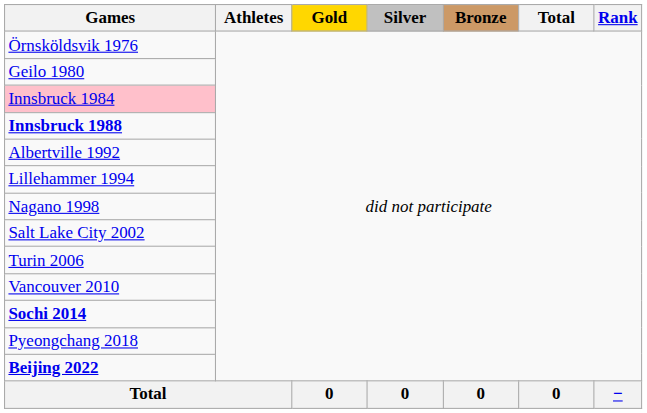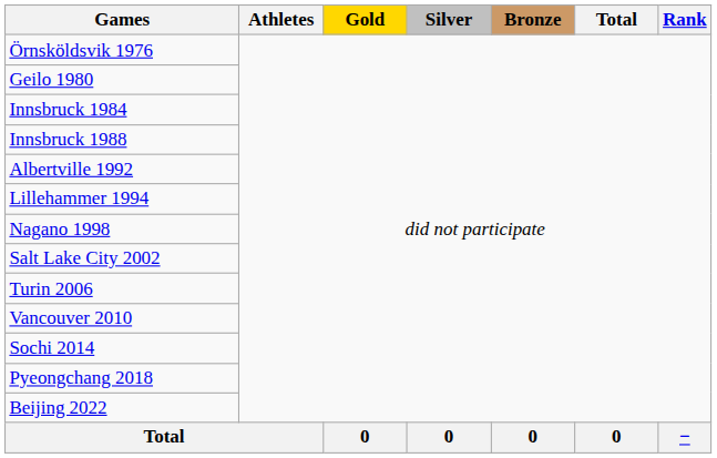Innsbruck 1984 | Games: pink background -> no background
Innsbruck 1988 | Games: bold -> normal
Sochi 2014 | Games: bold -> normal
Beijing 2022 | Games: bold -> normal
